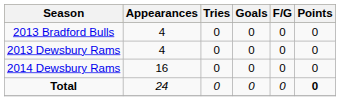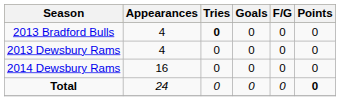2013 Bradford Bulls | Tries: normal -> bold
